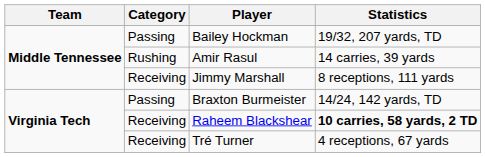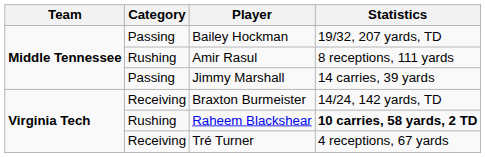Amir Rasul | Statistics: 14 carries, 39 yards -> 8 receptions, 111 yards
Jimmy Marshall | Category: Receiving -> Passing
Jimmy Marshall | Statistics: 8 receptions, 111 yards -> 14 carries, 39 yards
Braxton Burmeister | Category: Passing -> Receiving
Raheem Blackshear | Category: Receiving -> Rushing
